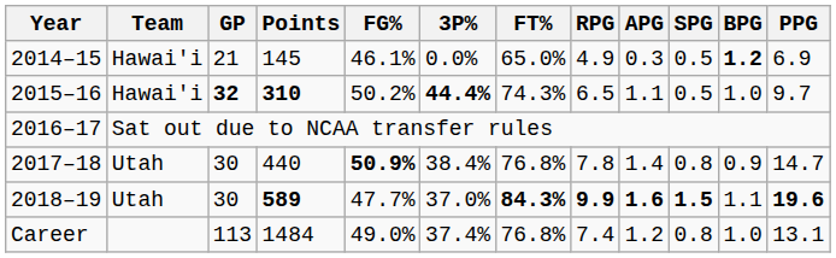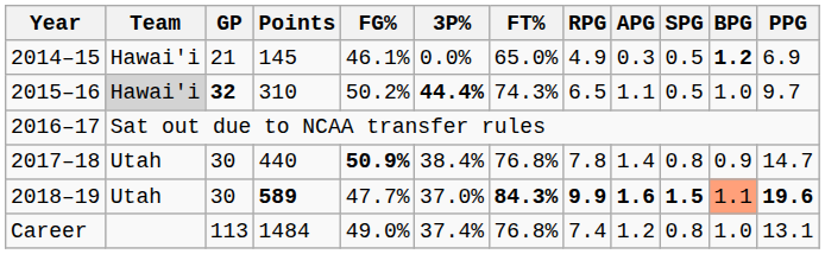2015–16 | Team: no background -> lightgrey background
2015–16 | Points: bold -> normal
2018–19 | BPG: no background -> lightsalmon background
